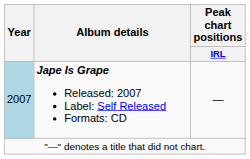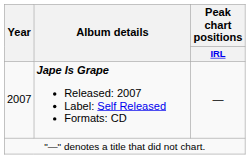2007 | Year: lightblue background -> no background
